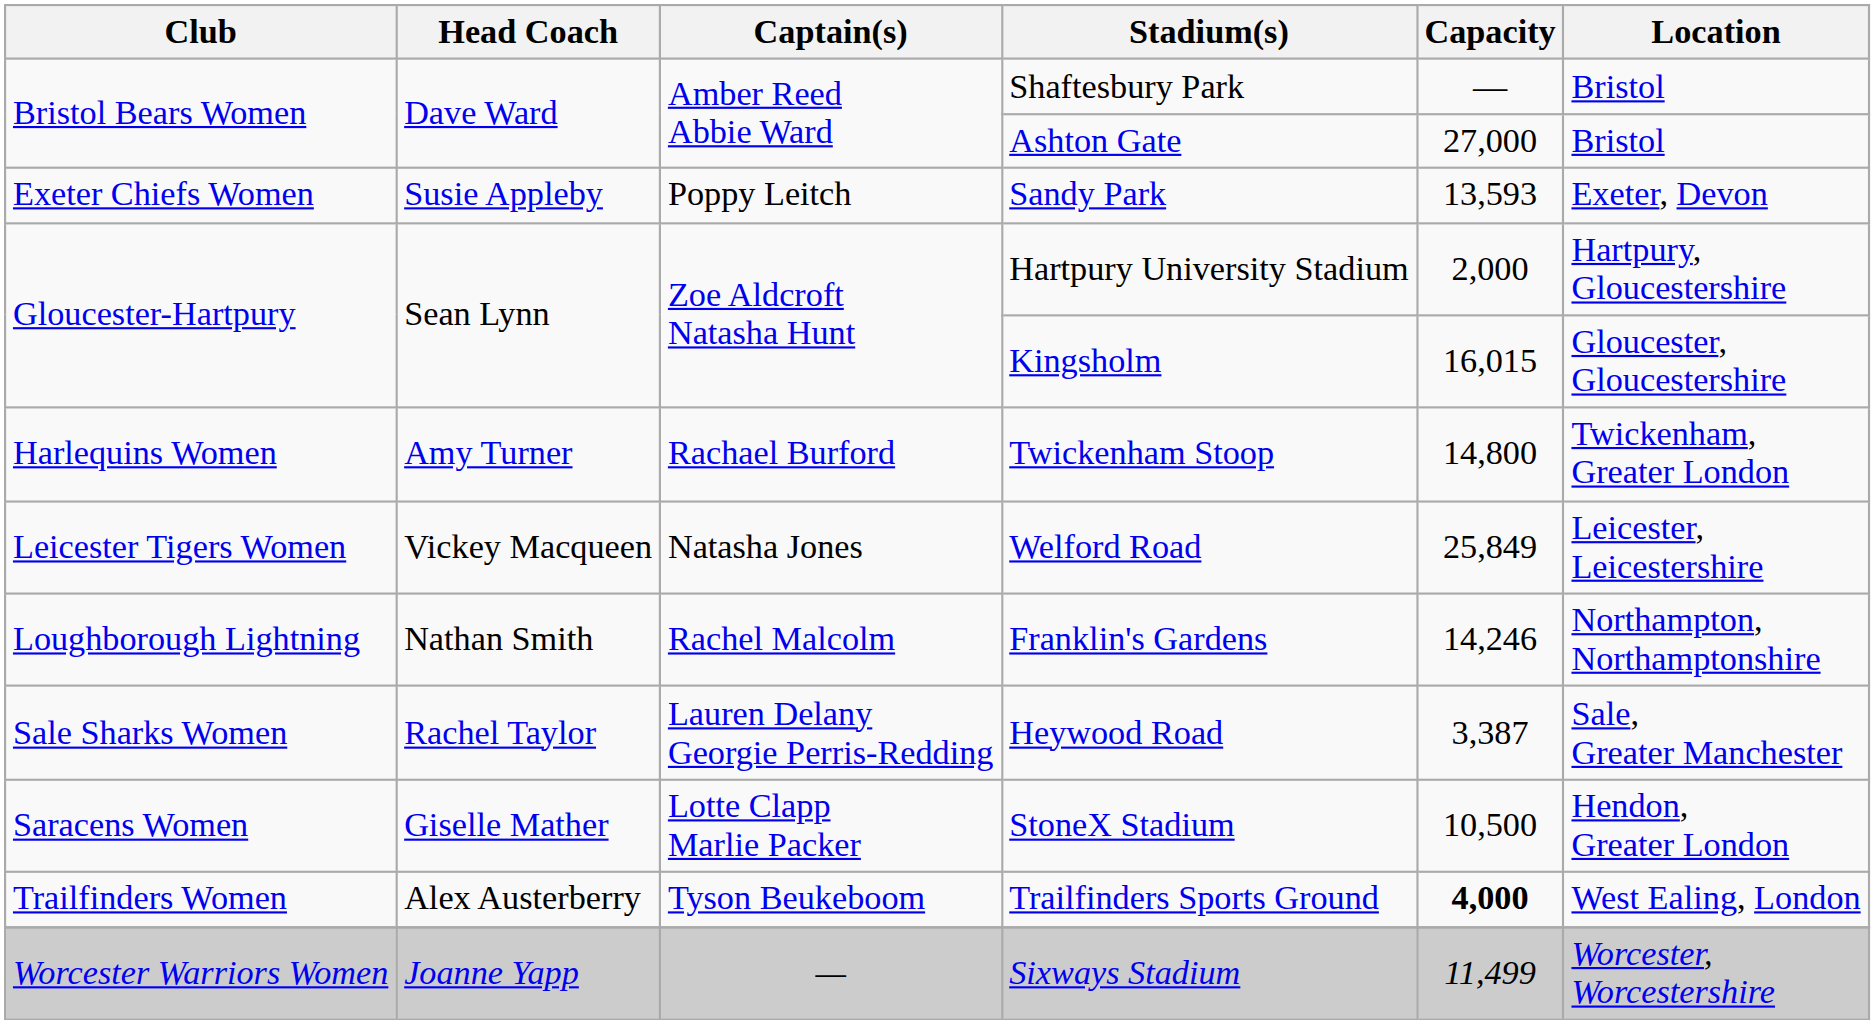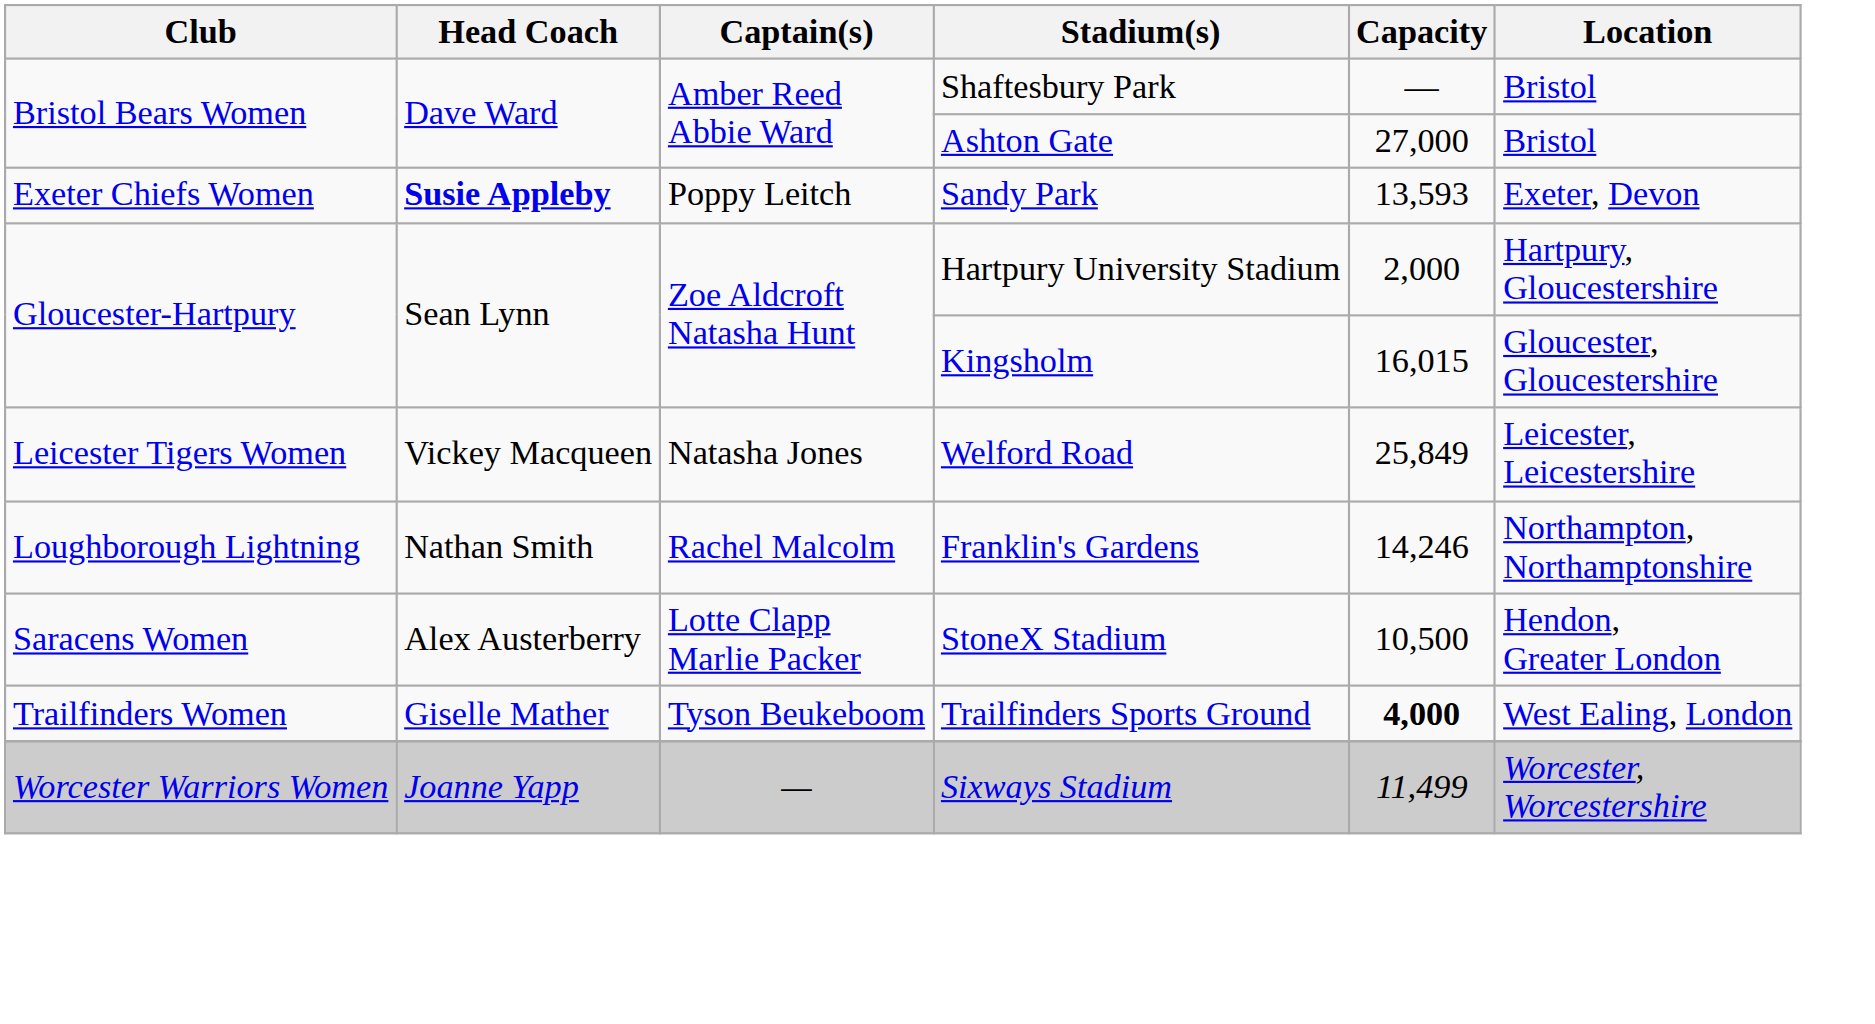Sandy Park | Head Coach: normal -> bold
- row: Harlequins Women | Amy Turner | Rachael Burford | Twickenham Stoop | 14,800 | Twickenham, Greater London
- row: Sale Sharks Women | Rachel Taylor | Lauren Delany Georgie Perris-Redding | Heywood Road | 3,387 | Sale, Greater Manchester
StoneX Stadium | Head Coach: Giselle Mather -> Alex Austerberry
Trailfinders Sports Ground | Head Coach: Alex Austerberry -> Giselle Mather
